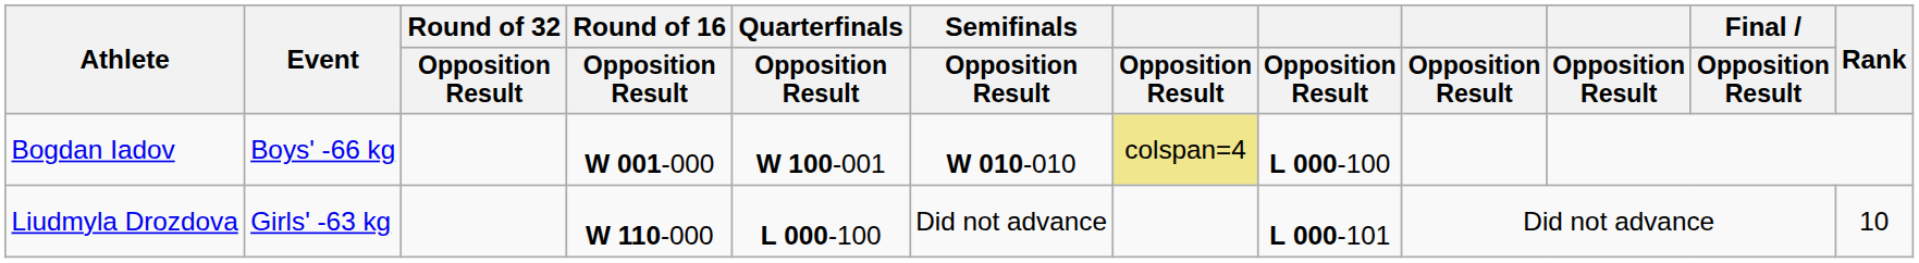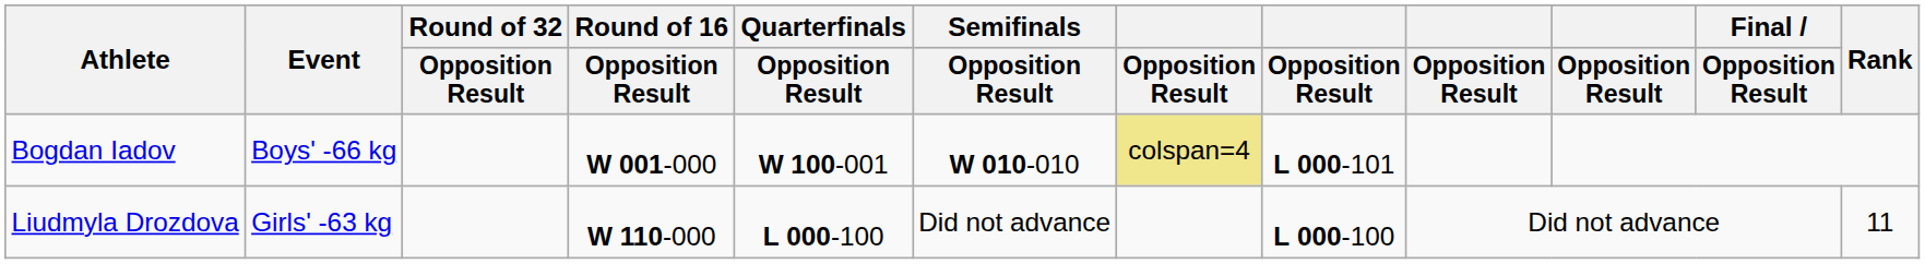Bogdan Iadov | column 8: L 000-100 -> L 000-101
Liudmyla Drozdova | column 8: L 000-101 -> L 000-100
Liudmyla Drozdova | Rank: 10 -> 11
